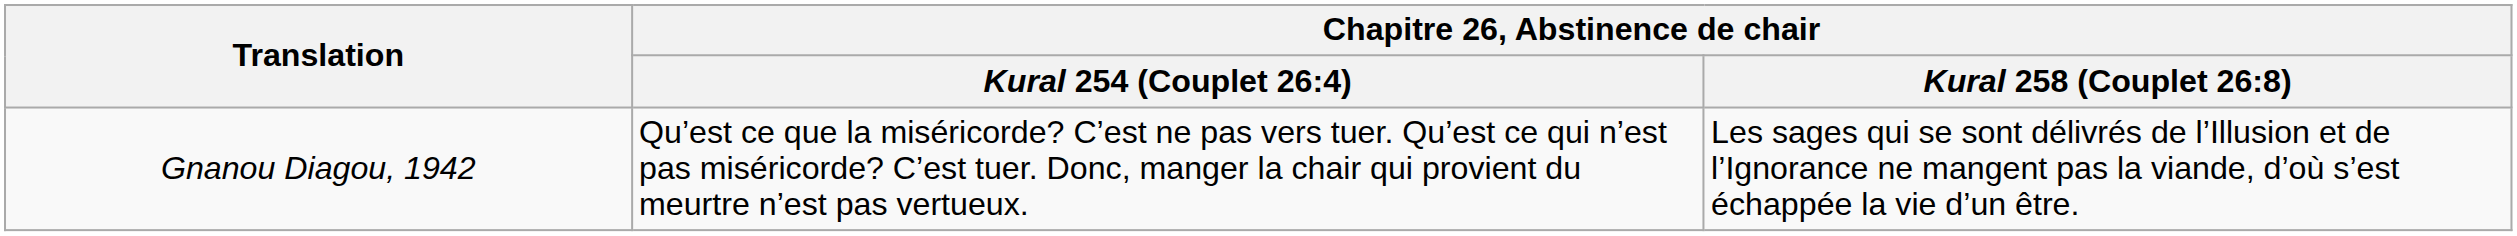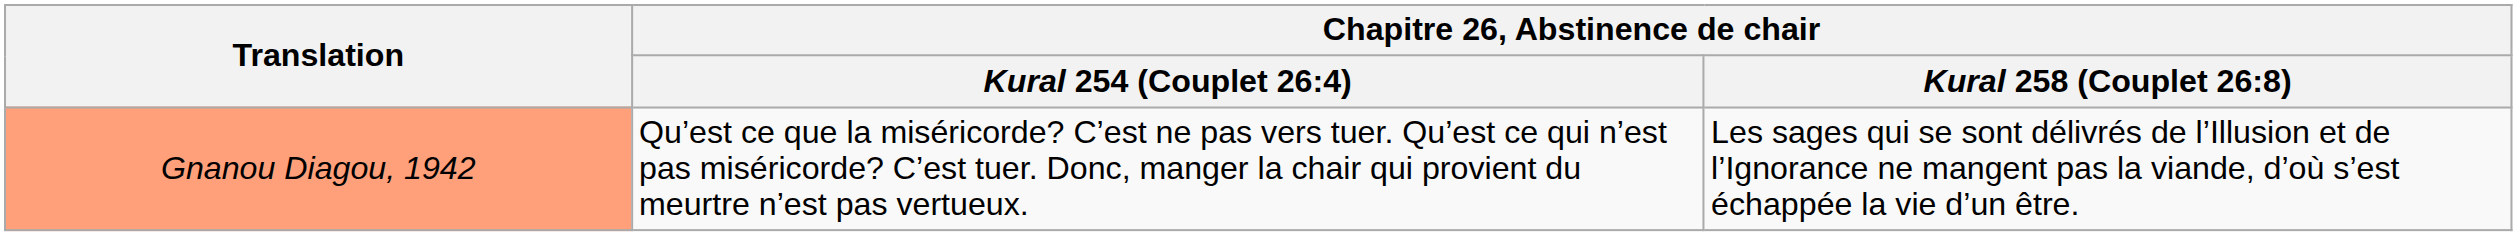Gnanou Diagou, 1942 | Translation: no background -> lightsalmon background
